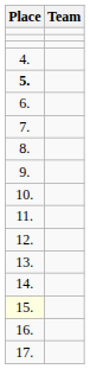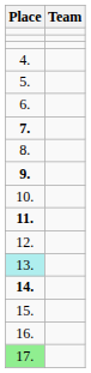row 6 | Place: bold -> normal
row 8 | Place: normal -> bold
row 10 | Place: normal -> bold
row 12 | Place: normal -> bold
row 14 | Place: no background -> paleturquoise background
row 15 | Place: normal -> bold
row 16 | Place: lightyellow background -> no background
row 18 | Place: no background -> lightgreen background
